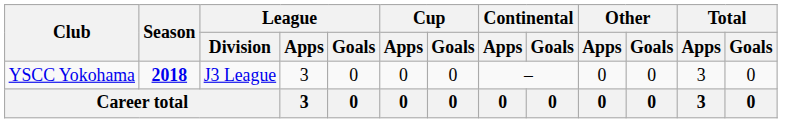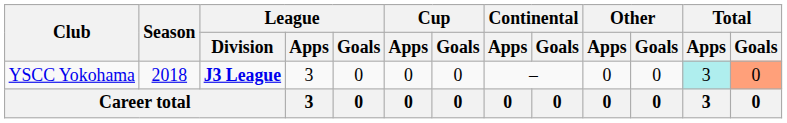YSCC Yokohama | Season: bold -> normal
YSCC Yokohama | League / Division: normal -> bold
YSCC Yokohama | Total / Apps: no background -> paleturquoise background
YSCC Yokohama | Total / Goals: no background -> lightsalmon background
